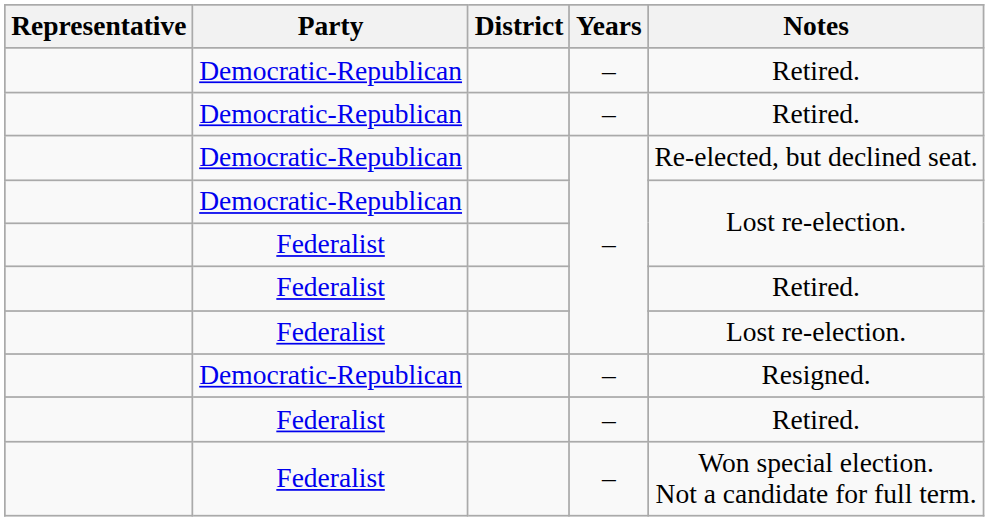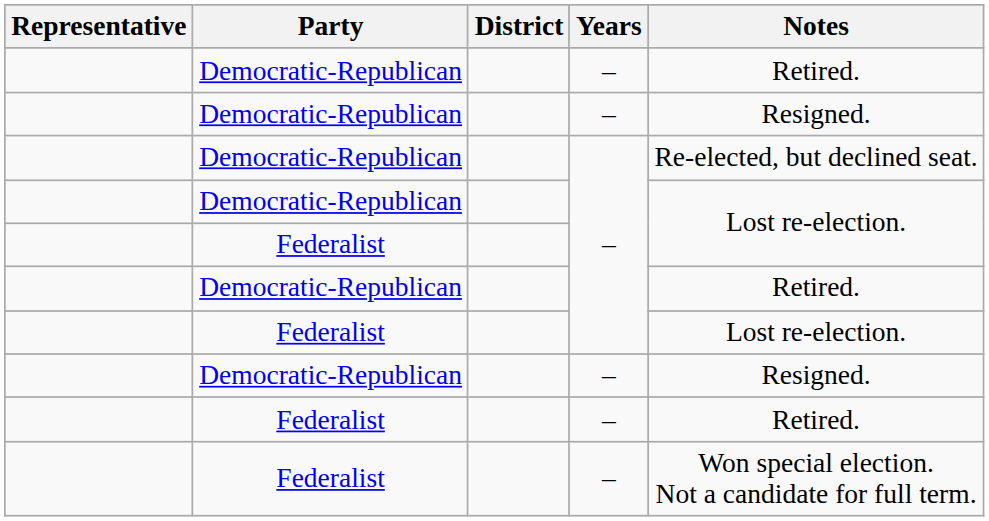row 3 | Notes: Retired. -> Resigned.
row 7 | Party: Federalist -> Democratic-Republican
